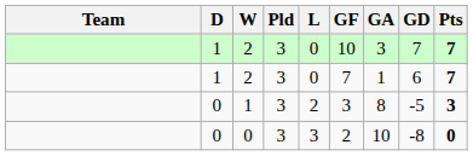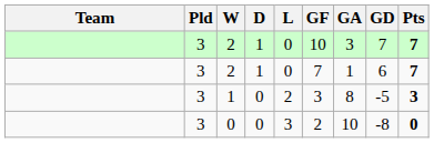columns swapped: Pld <-> D
